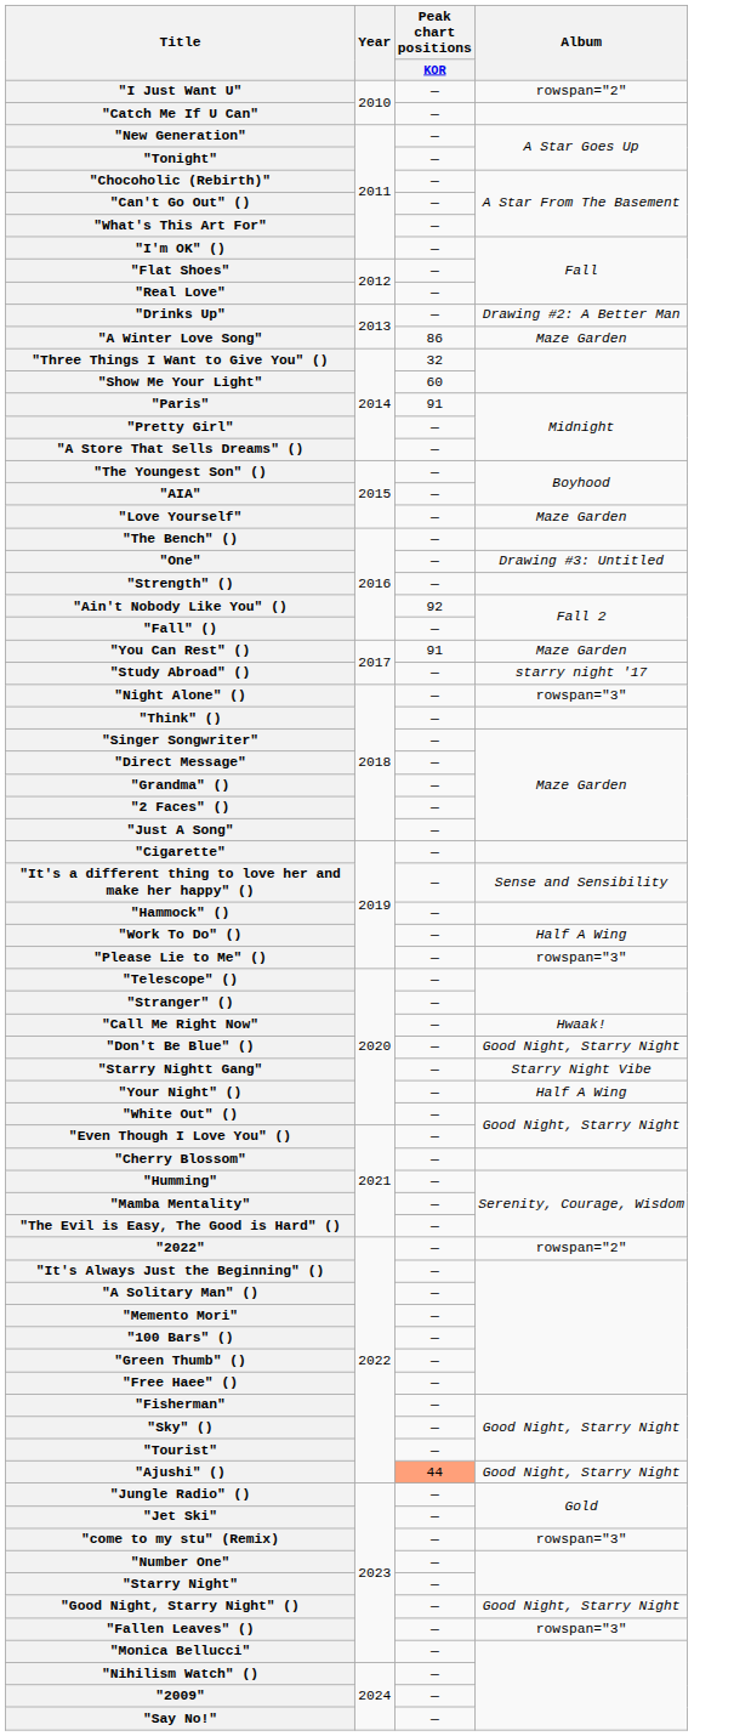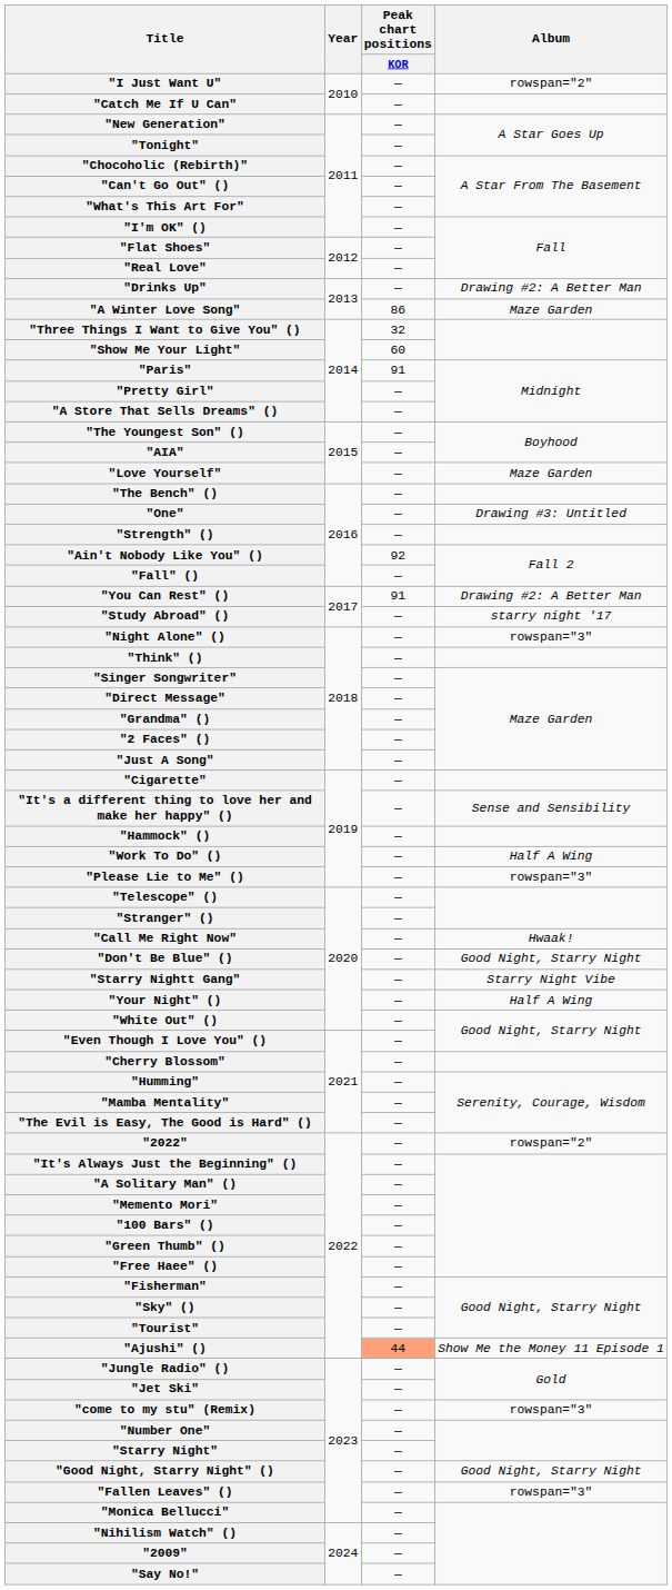"You Can Rest" () | Album: Maze Garden -> Drawing #2: A Better Man
"Ajushi" () | Album: Good Night, Starry Night -> Show Me the Money 11 Episode 1
